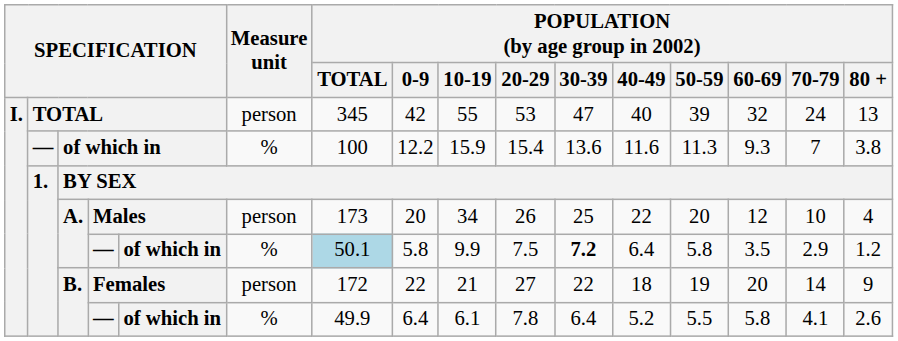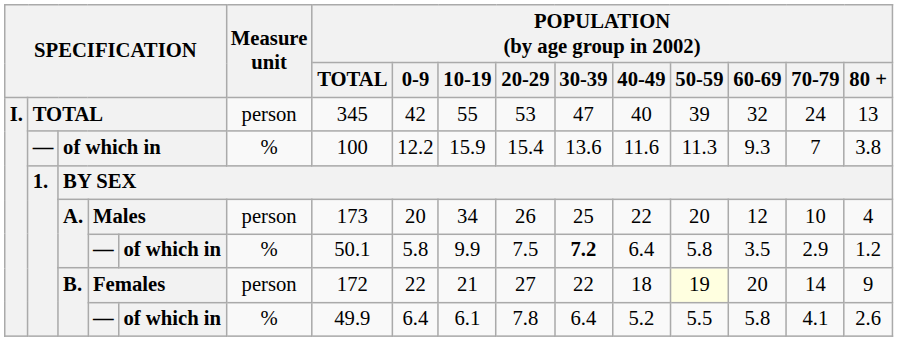A. / — | POPULATION (by age group in 2002) / TOTAL: lightblue background -> no background
Females | POPULATION (by age group in 2002) / 50-59: no background -> lightyellow background
